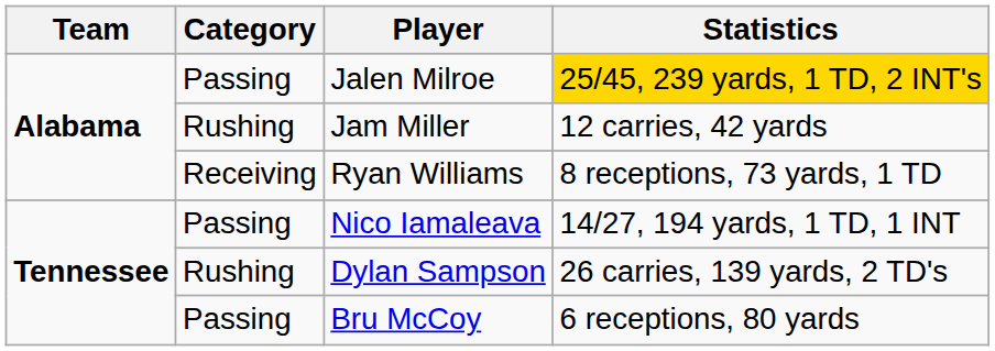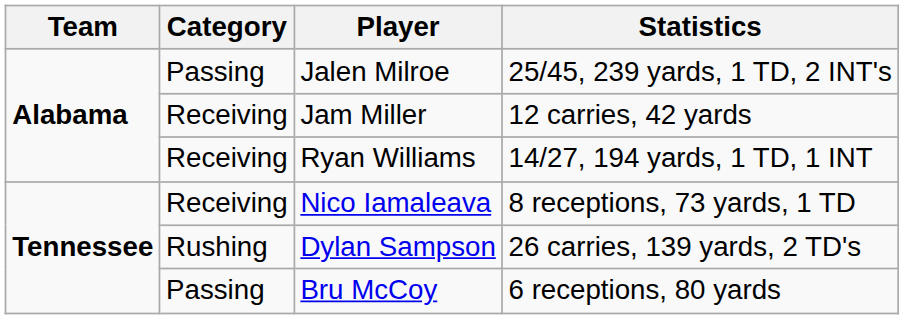Jalen Milroe | Statistics: gold background -> no background
Jam Miller | Category: Rushing -> Receiving
Ryan Williams | Statistics: 8 receptions, 73 yards, 1 TD -> 14/27, 194 yards, 1 TD, 1 INT
Nico Iamaleava | Category: Passing -> Receiving
Nico Iamaleava | Statistics: 14/27, 194 yards, 1 TD, 1 INT -> 8 receptions, 73 yards, 1 TD
